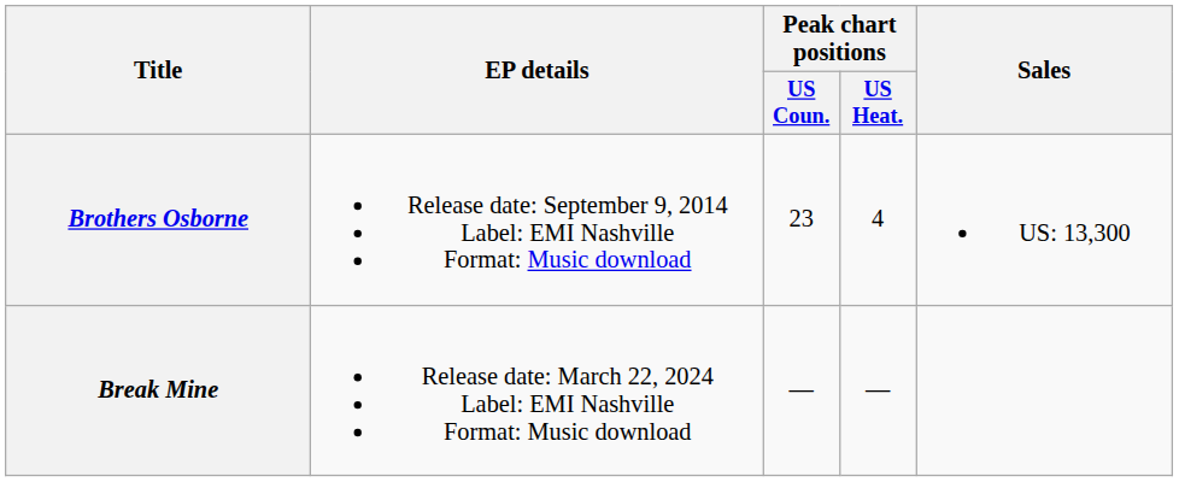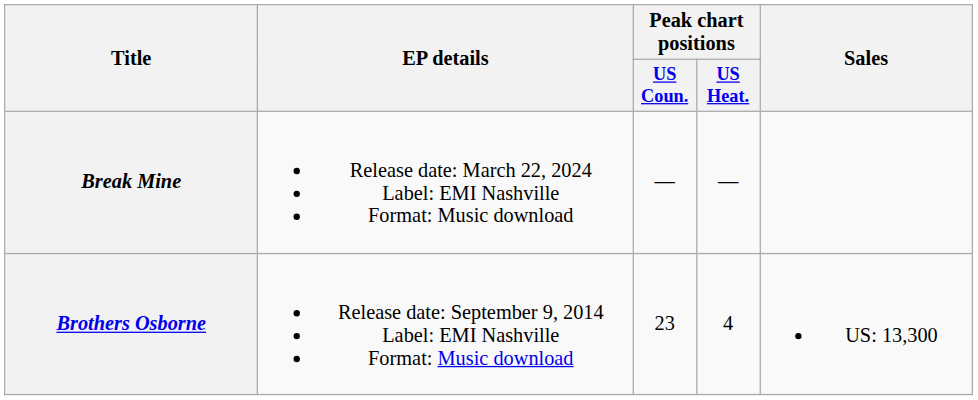rows swapped: Brothers Osborne <-> Break Mine
